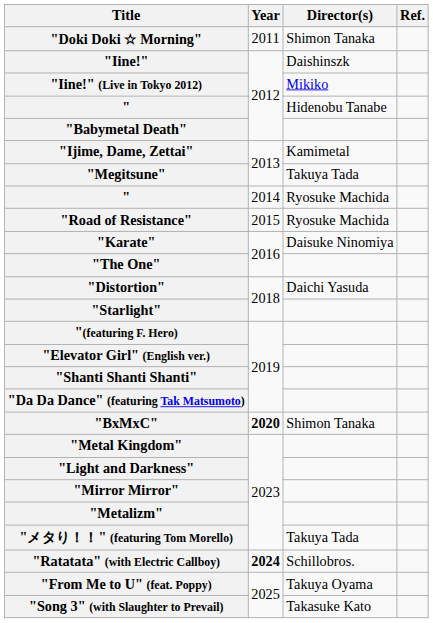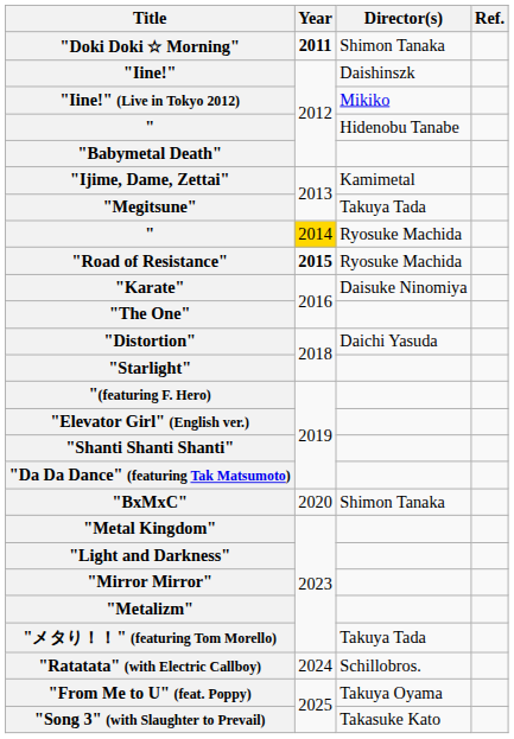"Doki Doki ☆ Morning" | Year: normal -> bold
" / Ryosuke Machida | Year: no background -> gold background
"Road of Resistance" | Year: normal -> bold
"BxMxC" | Year: bold -> normal
"Ratatata" (with Electric Callboy) | Year: bold -> normal
